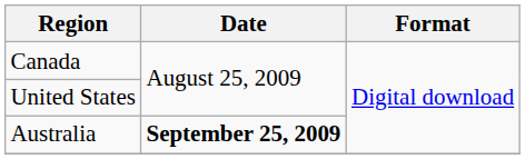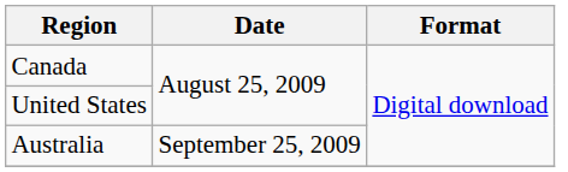Australia | Date: bold -> normal
